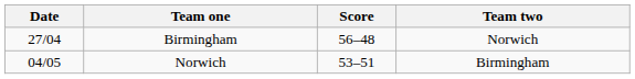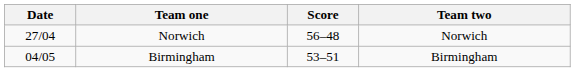row 2 | Team one: Birmingham -> Norwich
row 3 | Team one: Norwich -> Birmingham
